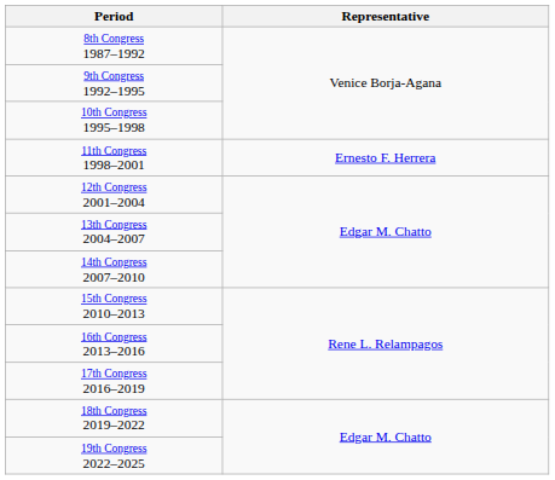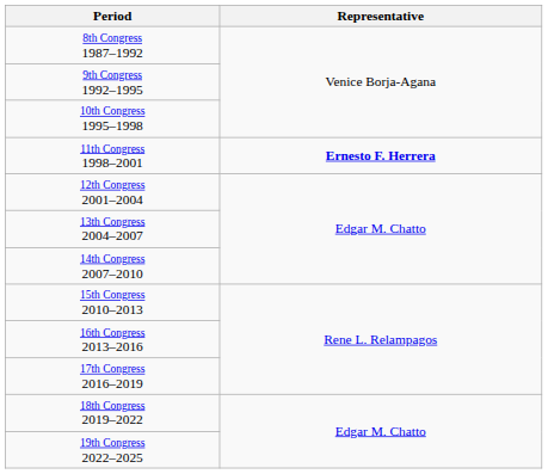11th Congress 1998–2001 | Representative: normal -> bold
